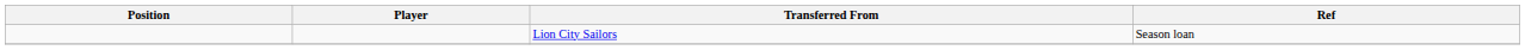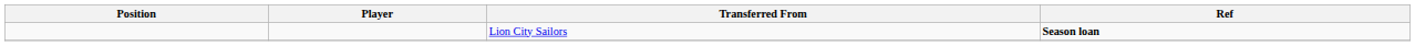Lion City Sailors | Ref: normal -> bold
